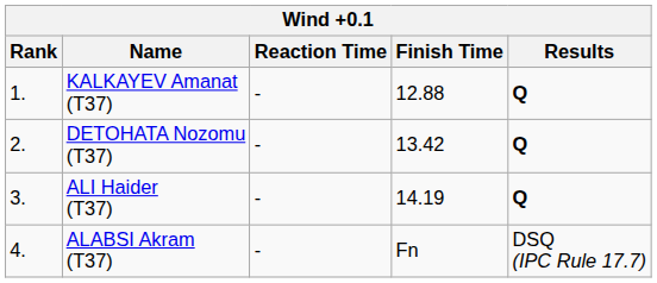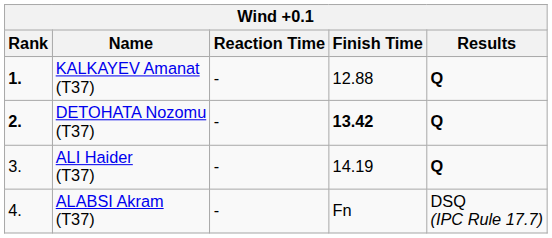KALKAYEV Amanat (T37) | Rank: normal -> bold
DETOHATA Nozomu (T37) | Rank: normal -> bold
DETOHATA Nozomu (T37) | Finish Time: normal -> bold
